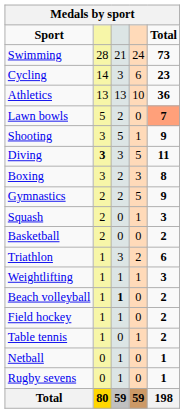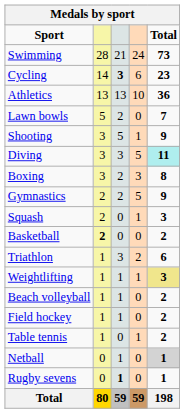Cycling | column 3: normal -> bold
Lawn bowls | Total: lightsalmon background -> no background
Diving | column 2: bold -> normal
Diving | Total: no background -> paleturquoise background
Basketball | column 2: normal -> bold
Weightlifting | Total: no background -> khaki background
Beach volleyball | column 3: bold -> normal
Netball | Total: no background -> lightgrey background
Rugby sevens | column 3: normal -> bold
